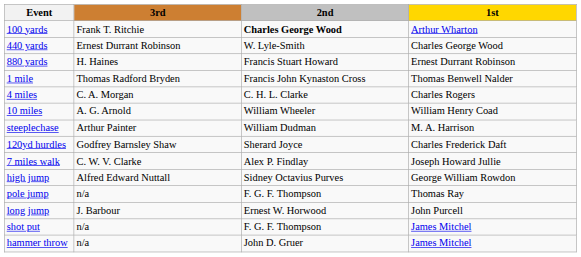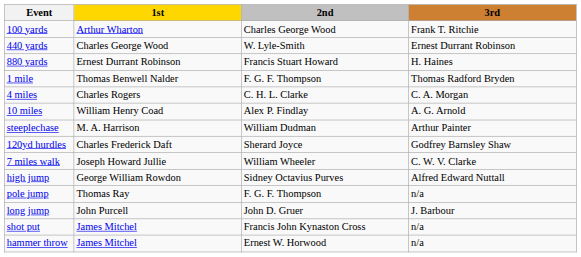columns swapped: 1st <-> 3rd
100 yards | 2nd: bold -> normal
1 mile | 2nd: Francis John Kynaston Cross -> F. G. F. Thompson
10 miles | 2nd: William Wheeler -> Alex P. Findlay
7 miles walk | 2nd: Alex P. Findlay -> William Wheeler
long jump | 2nd: Ernest W. Horwood -> John D. Gruer
shot put | 2nd: F. G. F. Thompson -> Francis John Kynaston Cross
hammer throw | 2nd: John D. Gruer -> Ernest W. Horwood
